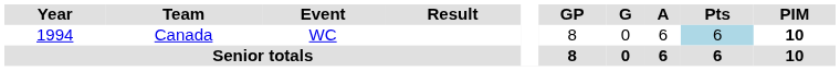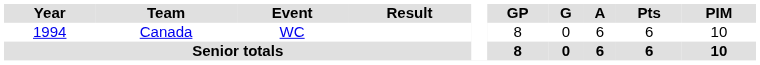Canada | Pts: lightblue background -> no background
Canada | PIM: bold -> normal
